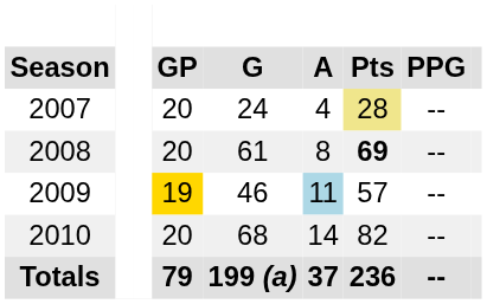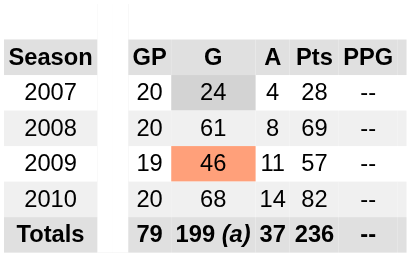2007 | G: no background -> lightgrey background
2007 | Pts: khaki background -> no background
2008 | Pts: bold -> normal
2009 | GP: gold background -> no background
2009 | G: no background -> lightsalmon background
2009 | A: lightblue background -> no background
